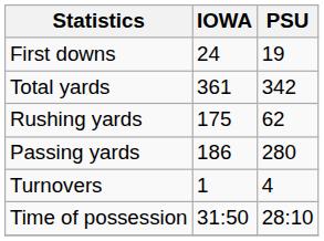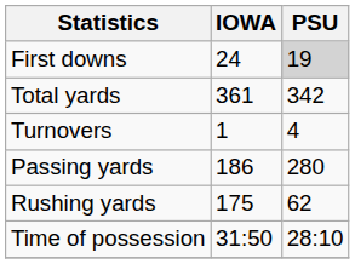First downs | PSU: no background -> lightgrey background
rows swapped: Rushing yards <-> Turnovers
